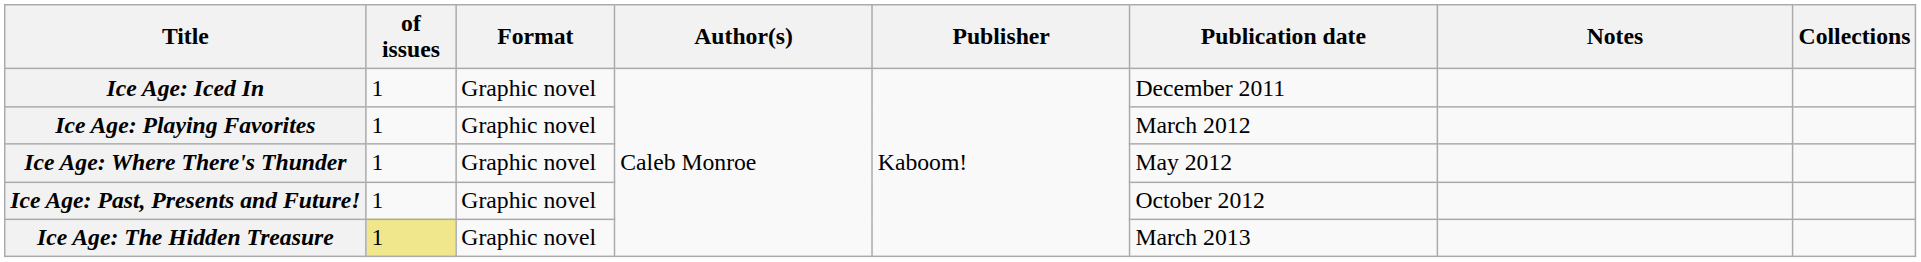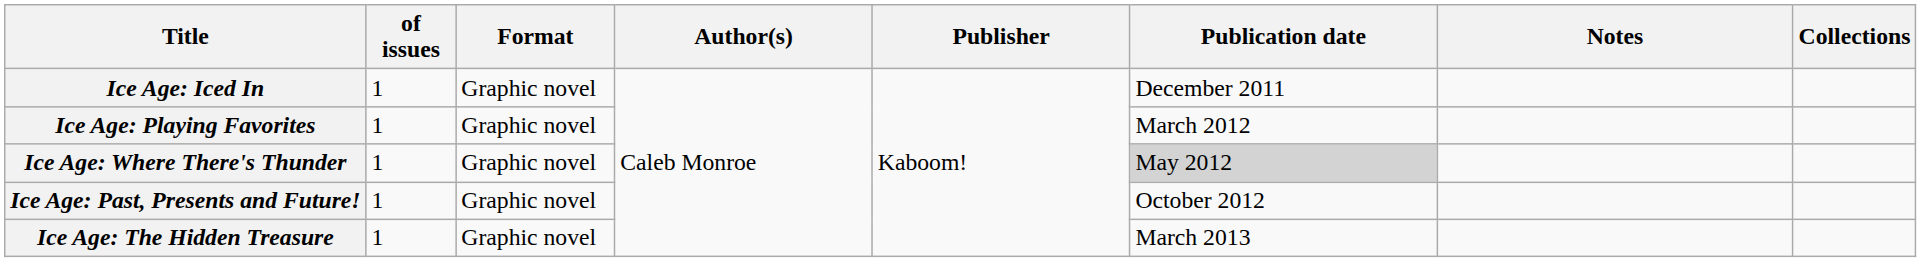Ice Age: Where There's Thunder | Publication date: no background -> lightgrey background
Ice Age: The Hidden Treasure | of issues: khaki background -> no background
